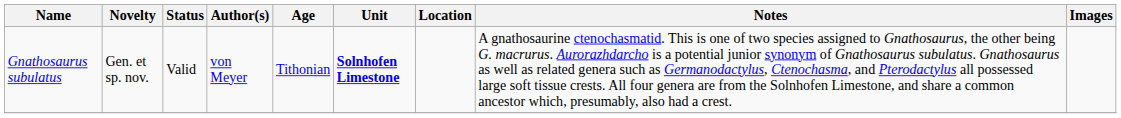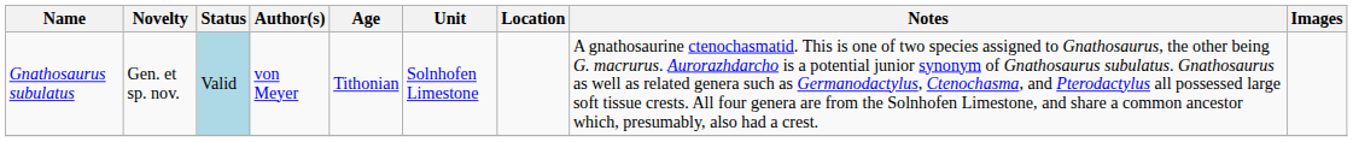Gnathosaurus subulatus | Status: no background -> lightblue background
Gnathosaurus subulatus | Unit: bold -> normal
